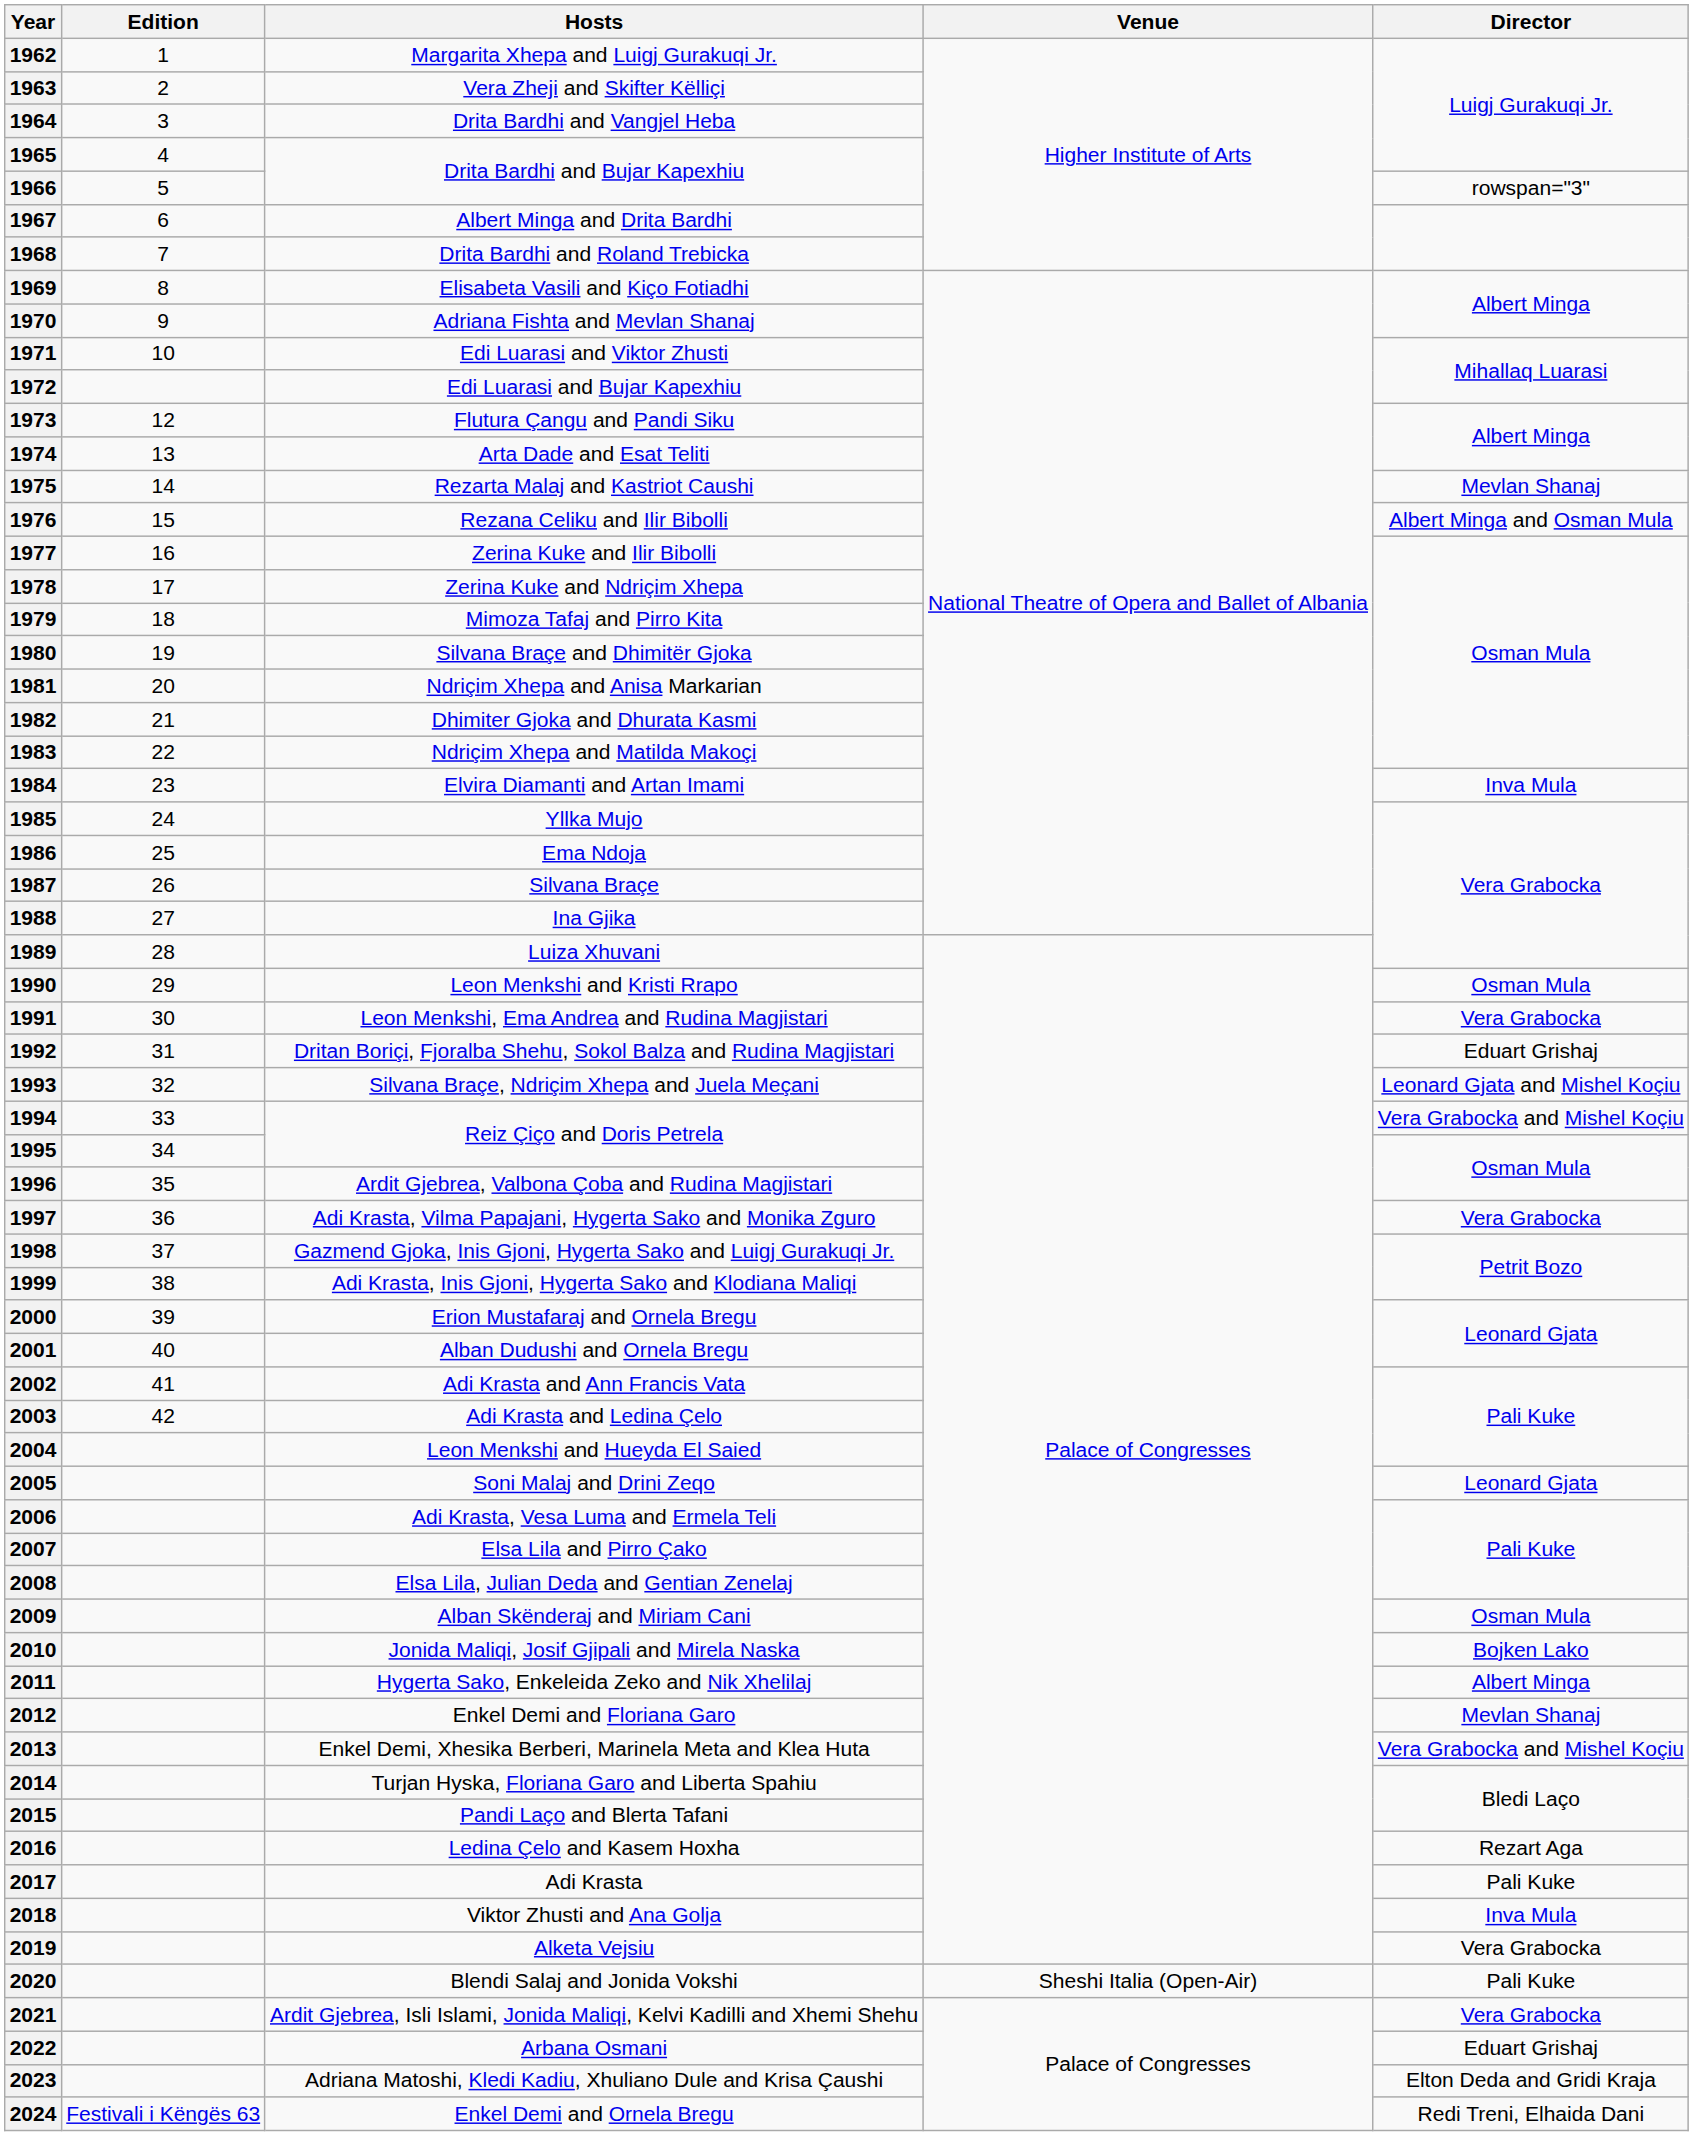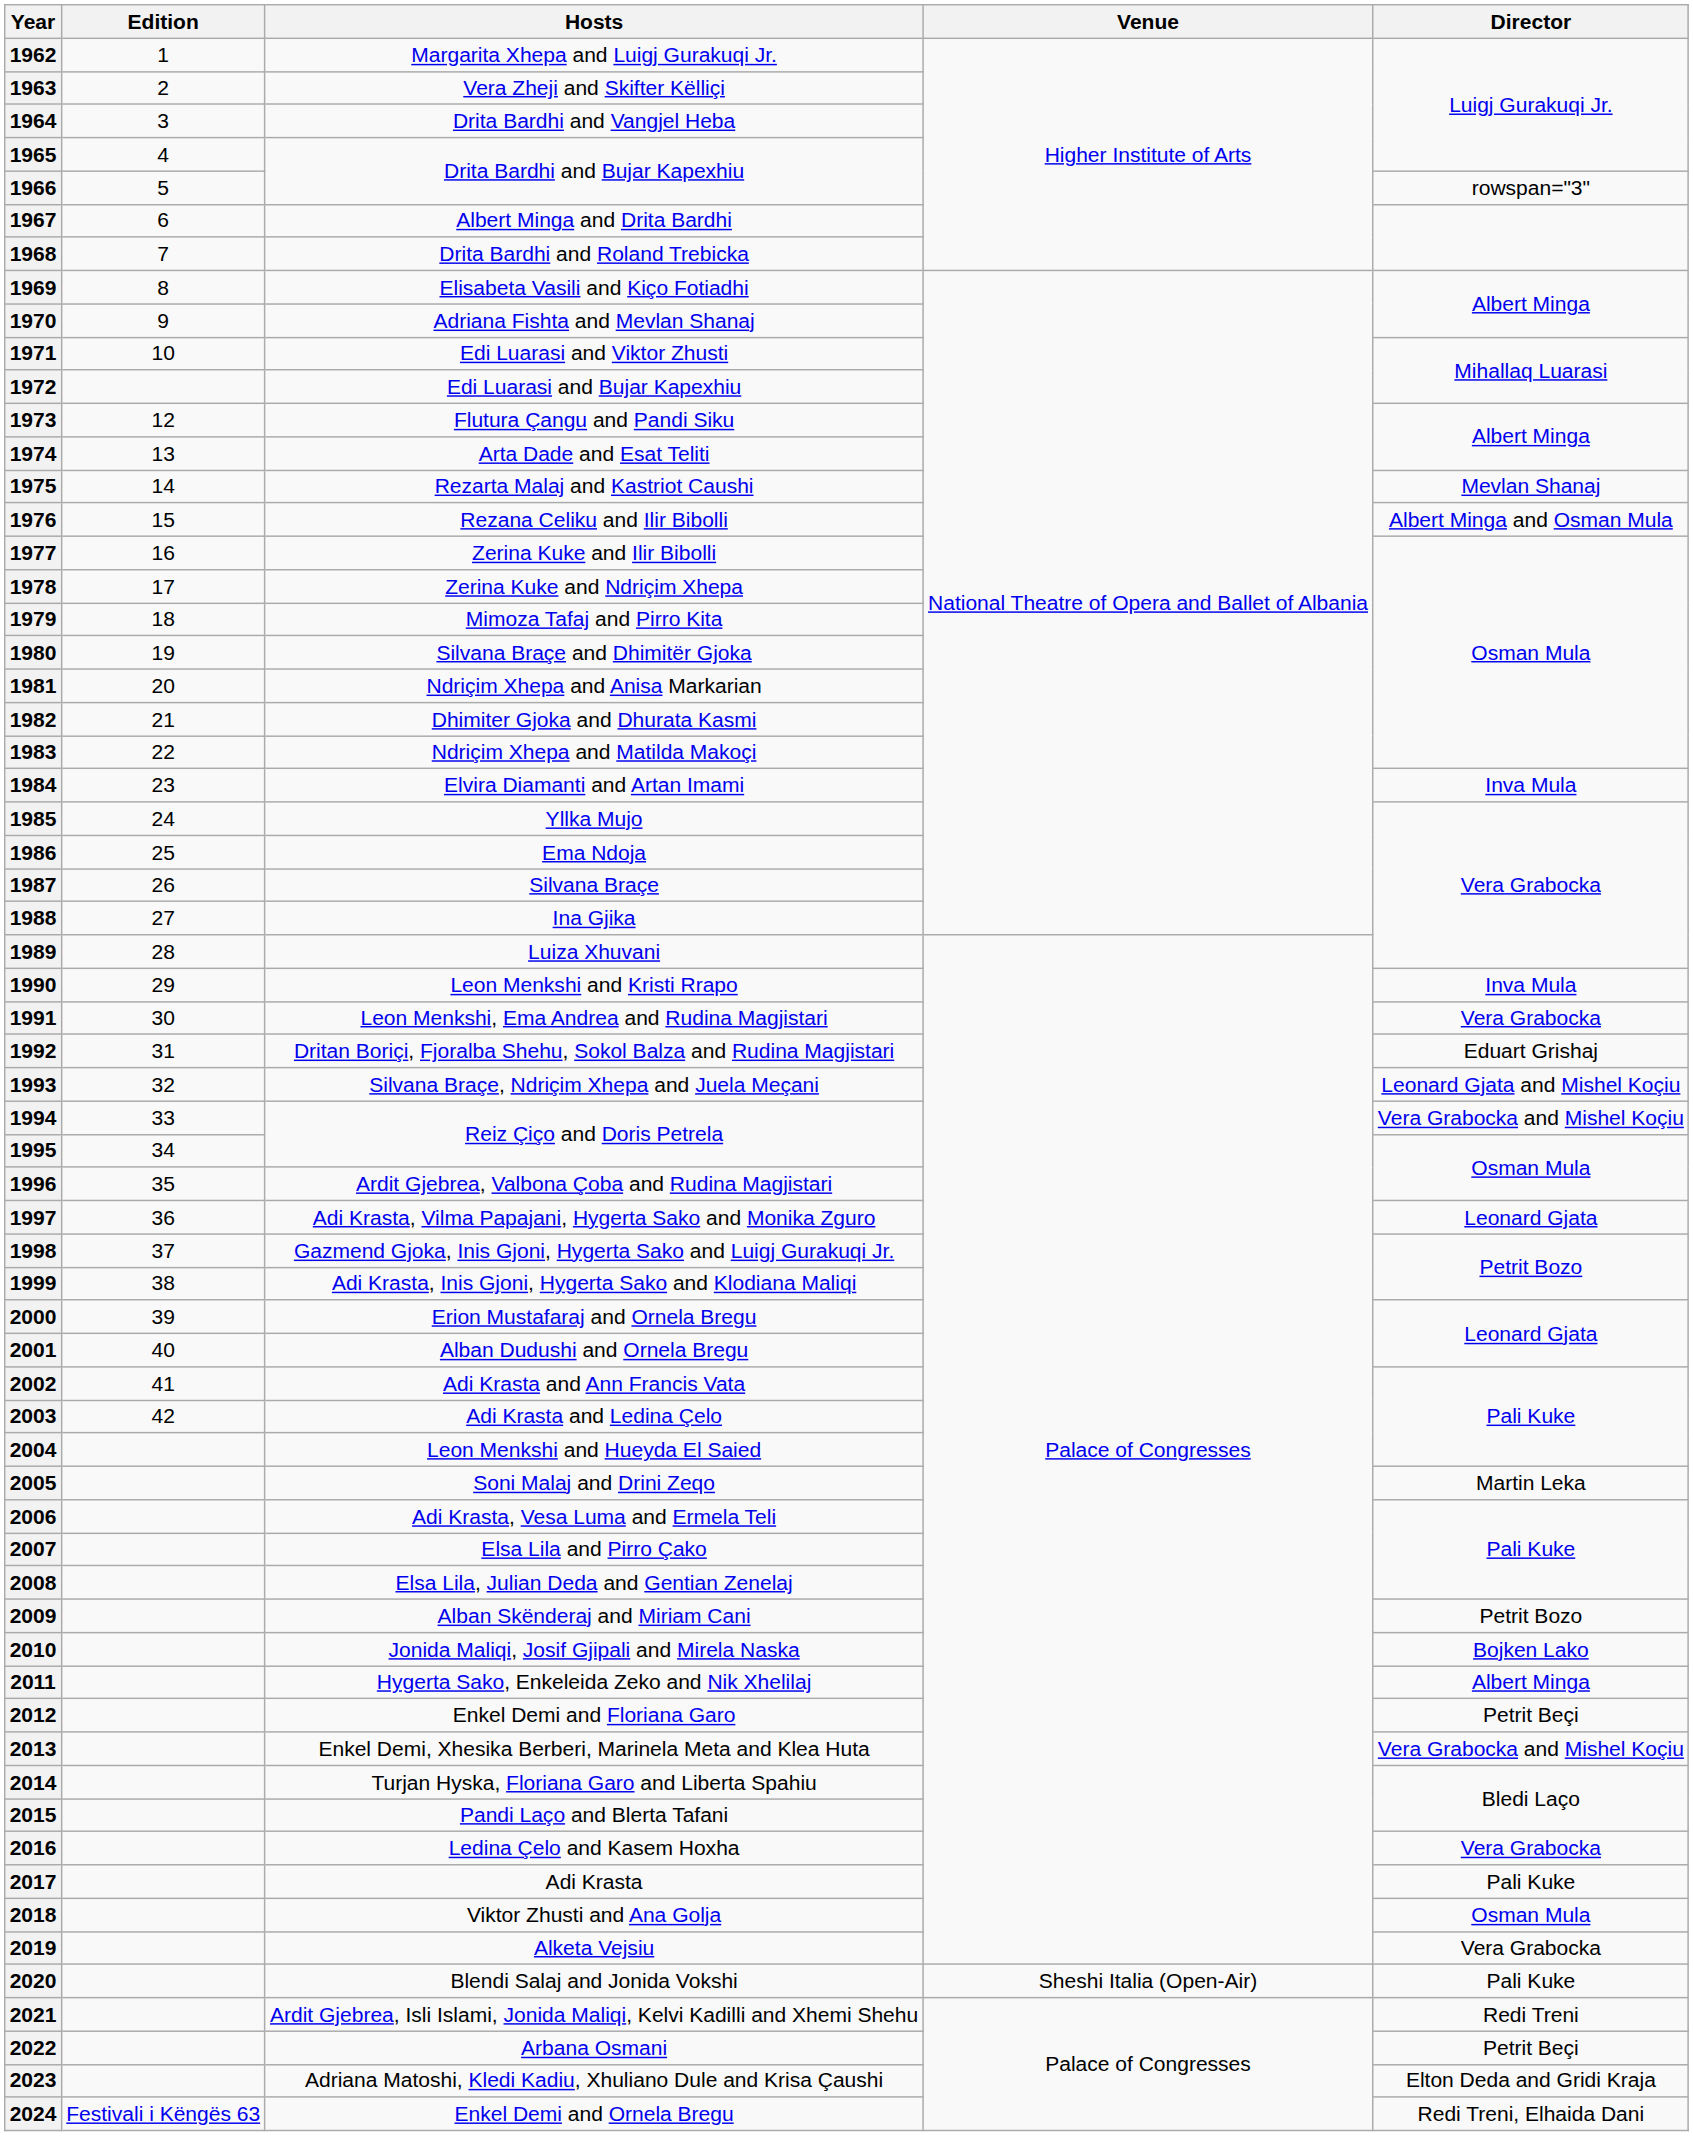1990 | Director: Osman Mula -> Inva Mula
1997 | Director: Vera Grabocka -> Leonard Gjata
2005 | Director: Leonard Gjata -> Martin Leka
2009 | Director: Osman Mula -> Petrit Bozo
2012 | Director: Mevlan Shanaj -> Petrit Beçi
2016 | Director: Rezart Aga -> Vera Grabocka
2018 | Director: Inva Mula -> Osman Mula
2021 | Director: Vera Grabocka -> Redi Treni
2022 | Director: Eduart Grishaj -> Petrit Beçi
